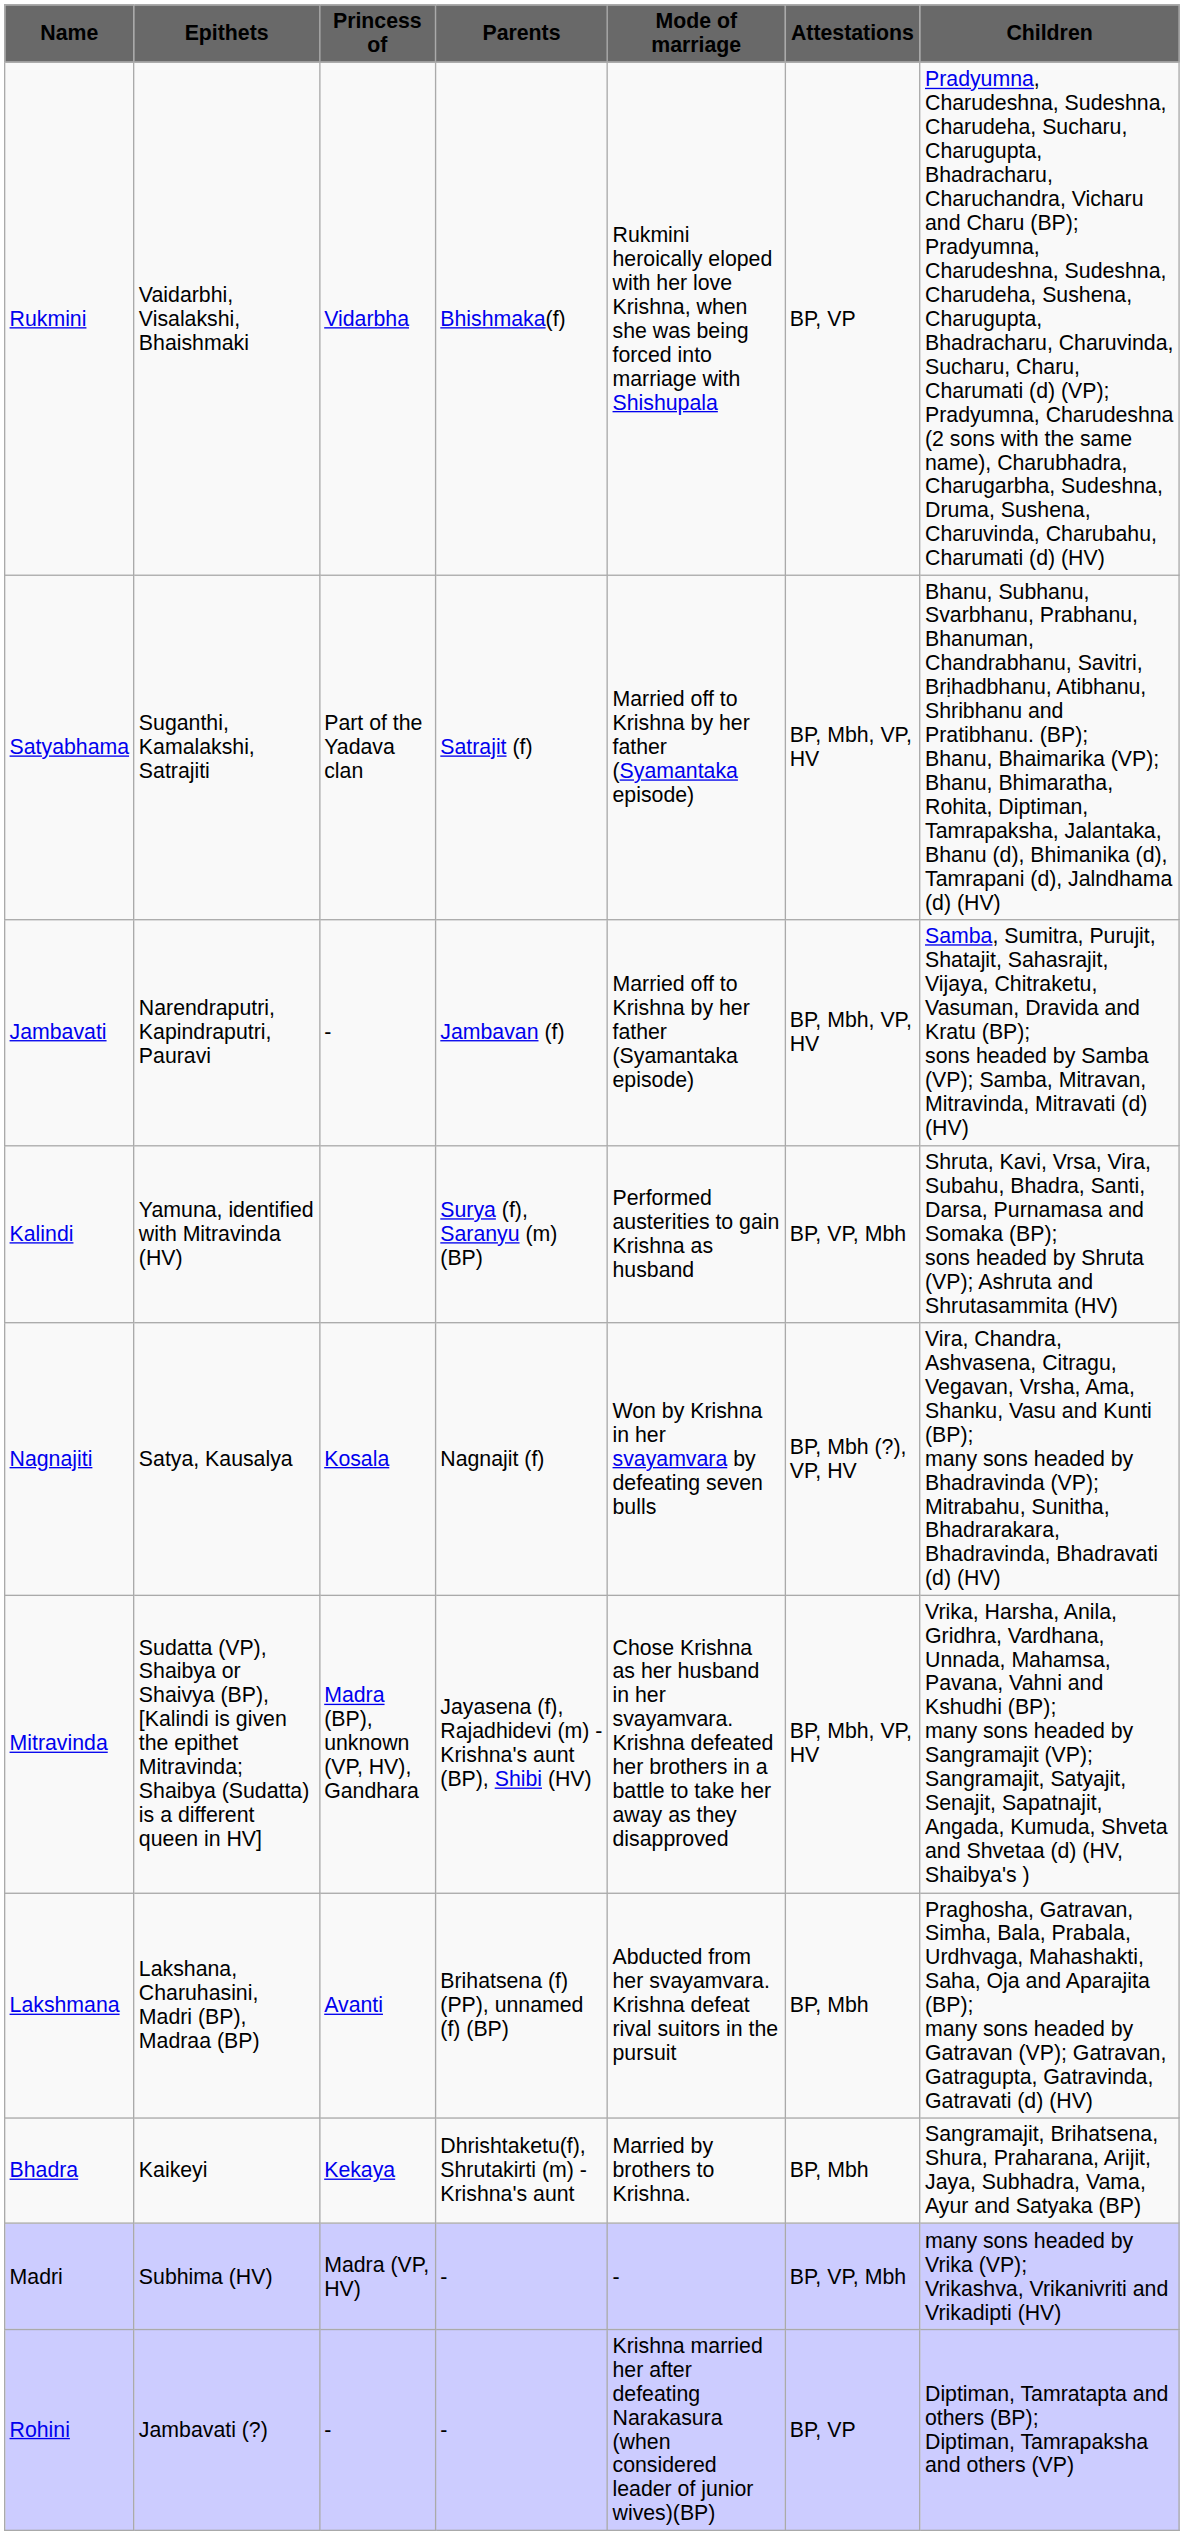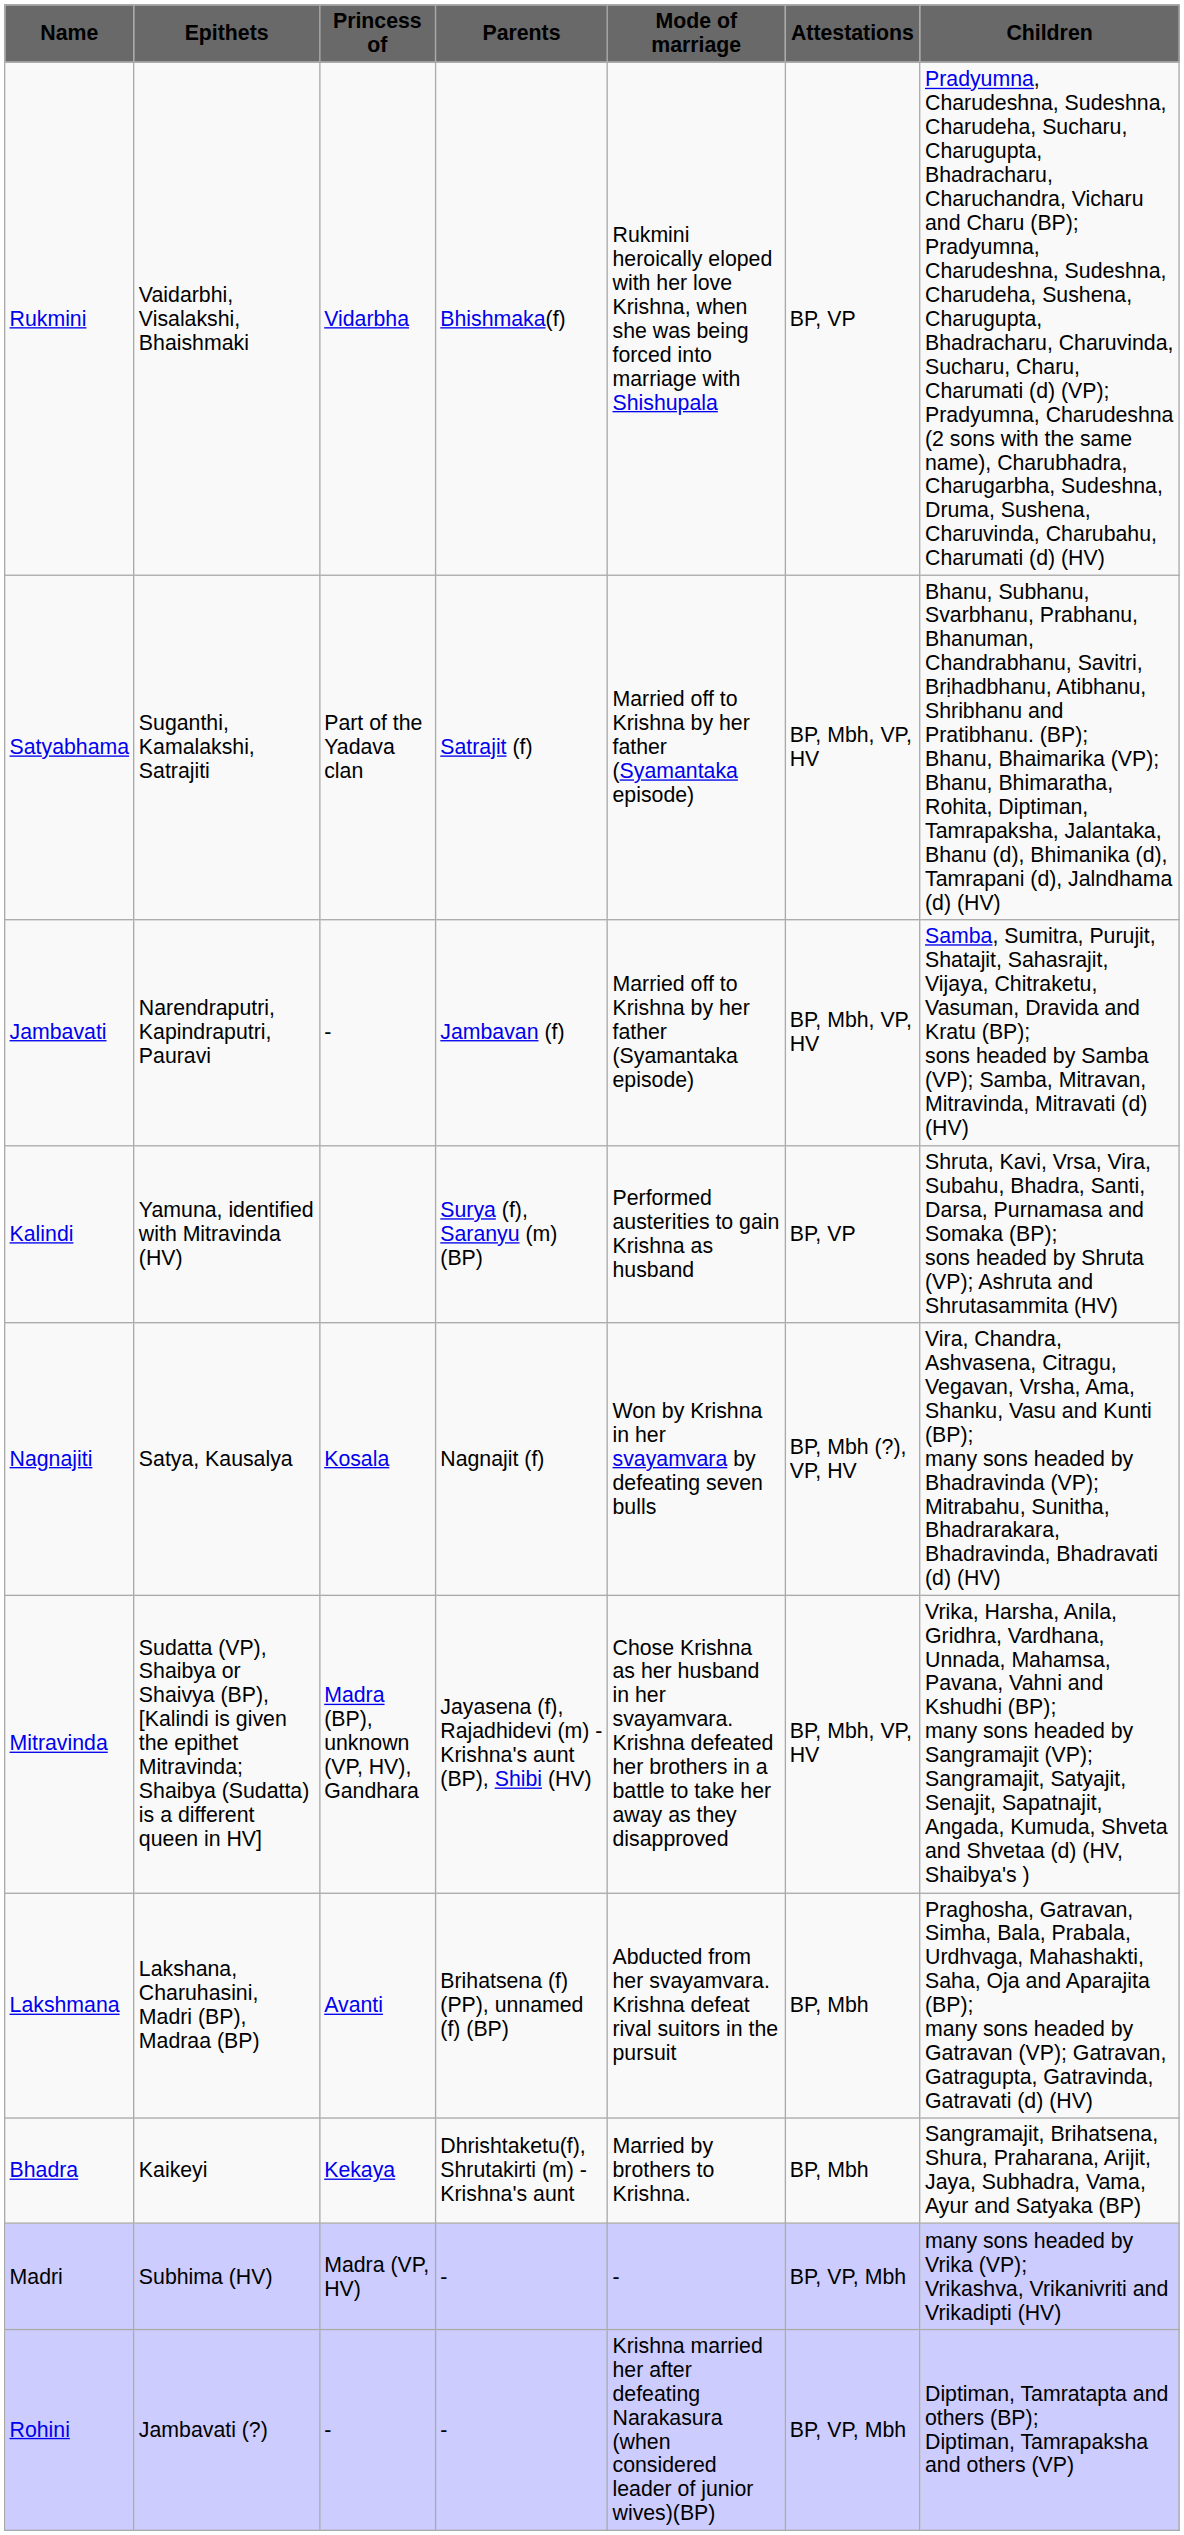Kalindi | Attestations: BP, VP, Mbh -> BP, VP
Rohini | Attestations: BP, VP -> BP, VP, Mbh
